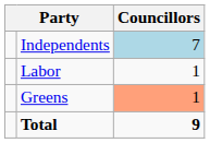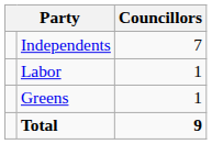Independents | Councillors: lightblue background -> no background
Greens | Councillors: lightsalmon background -> no background
